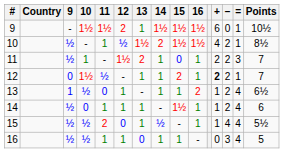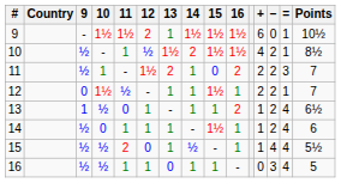row 4 | 16: 1 -> 2
row 5 | 15: 2 -> 1½
row 5 | +: bold -> normal
